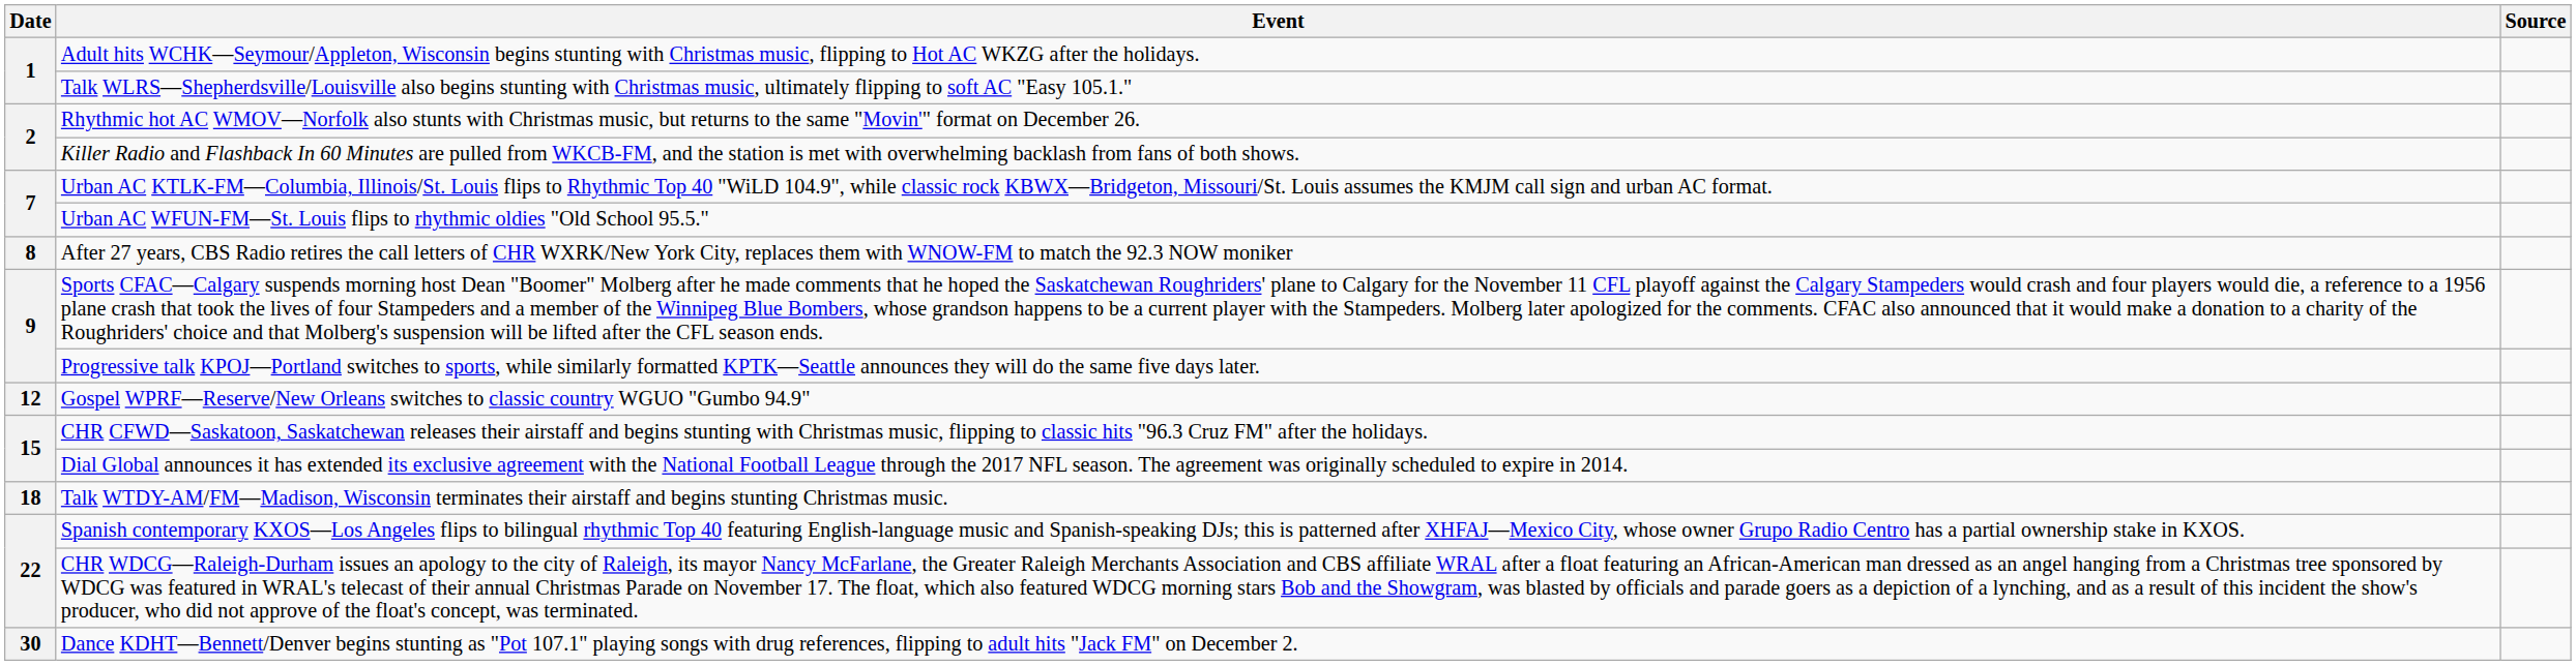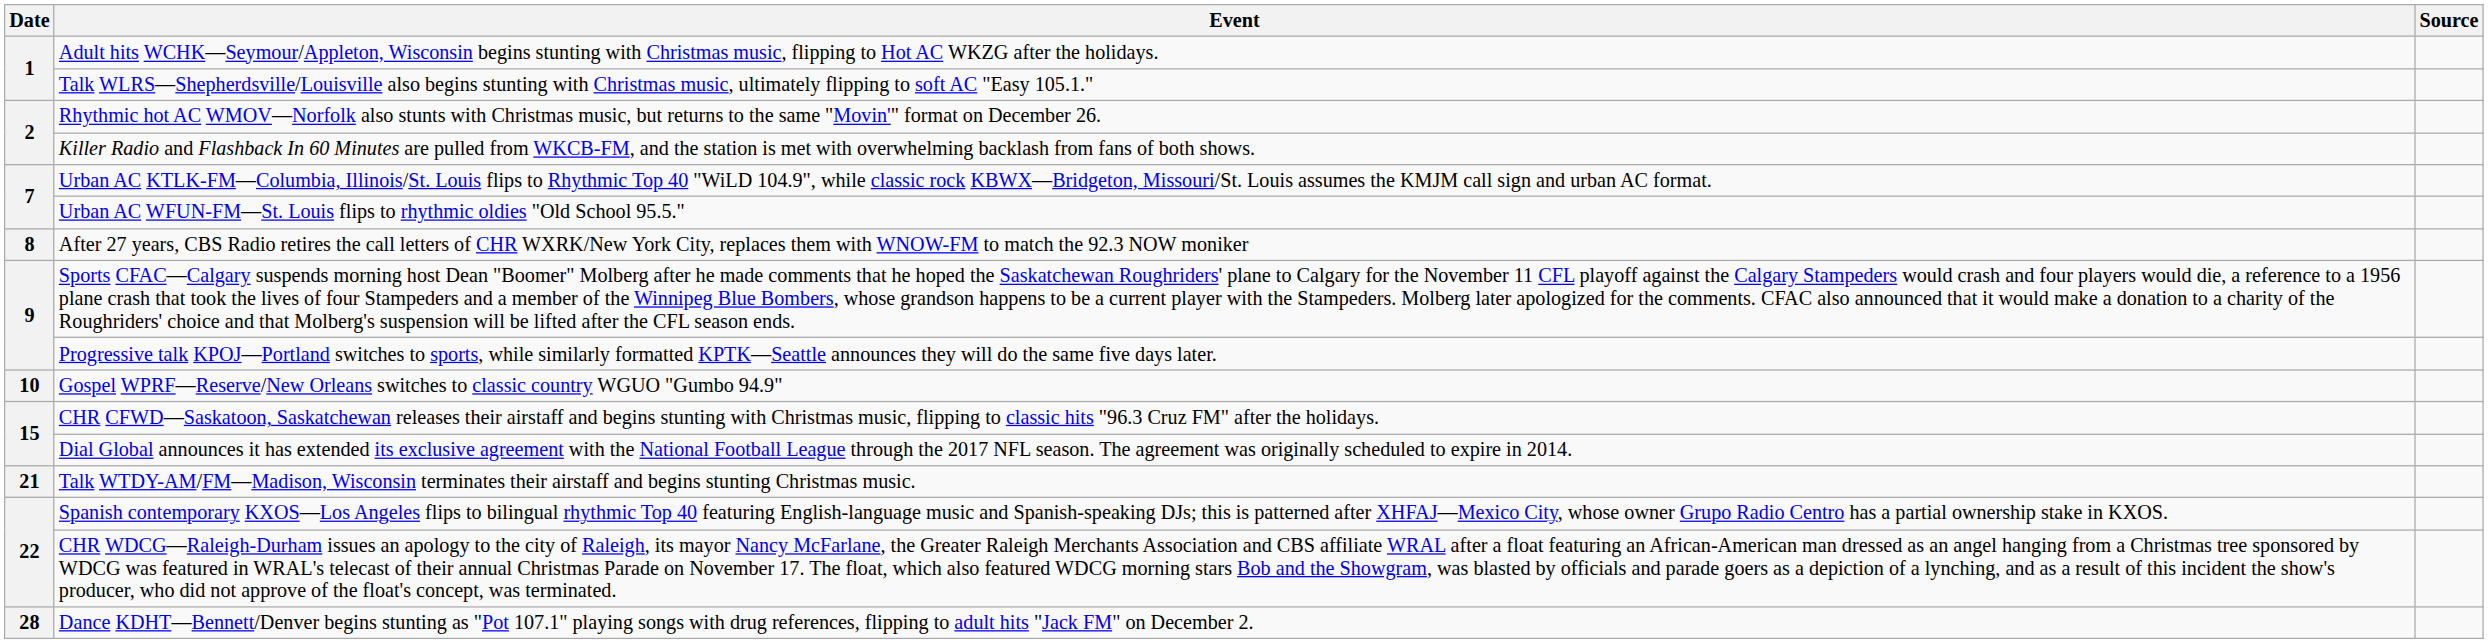row 11 | Date: 12 -> 10
row 14 | Date: 18 -> 21
row 17 | Date: 30 -> 28
